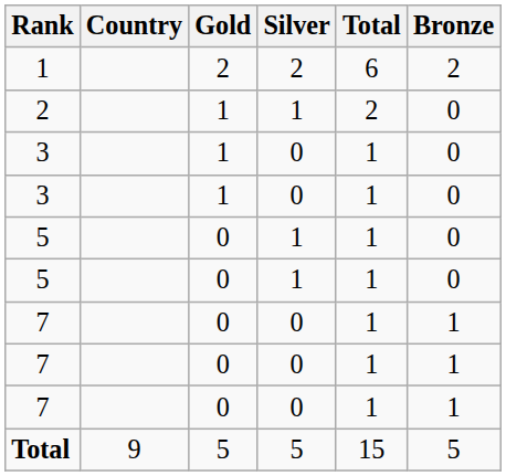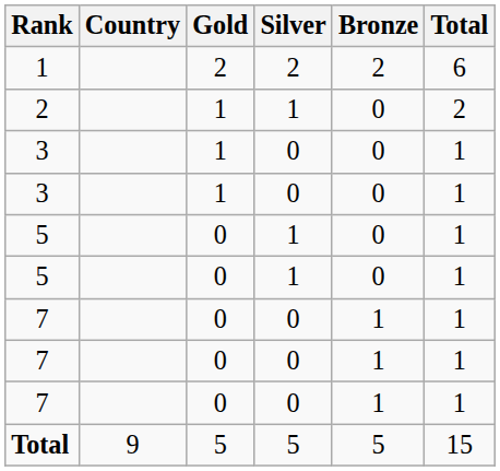columns swapped: Bronze <-> Total
